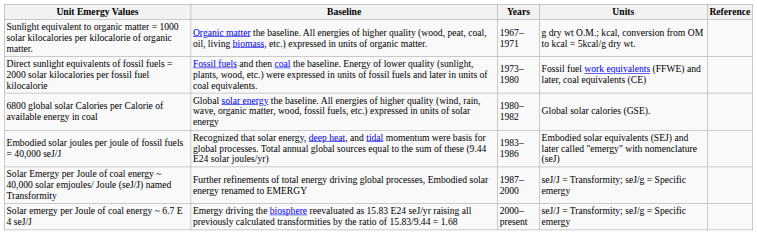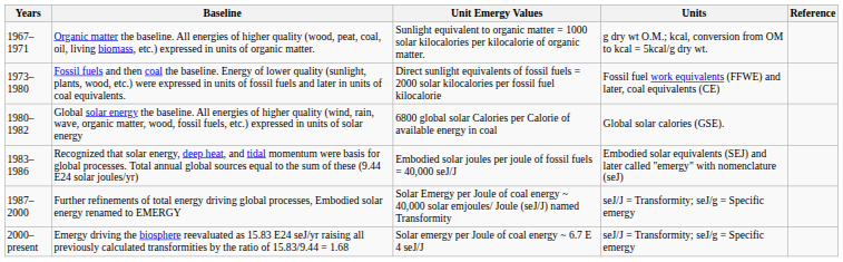columns swapped: Years <-> Unit Emergy Values
